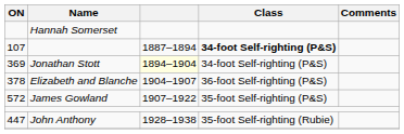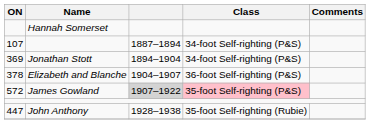107 | Class: bold -> normal
369 | column 3: lightyellow background -> no background
572 | column 3: no background -> lightgrey background
572 | Class: no background -> pink background
